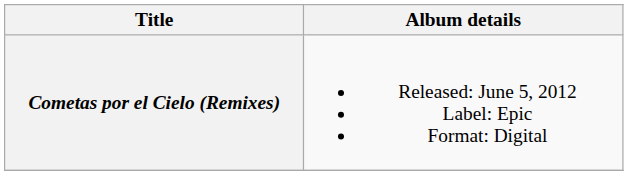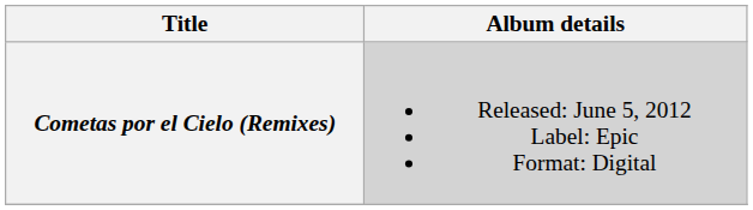Cometas por el Cielo (Remixes) | Album details: no background -> lightgrey background
